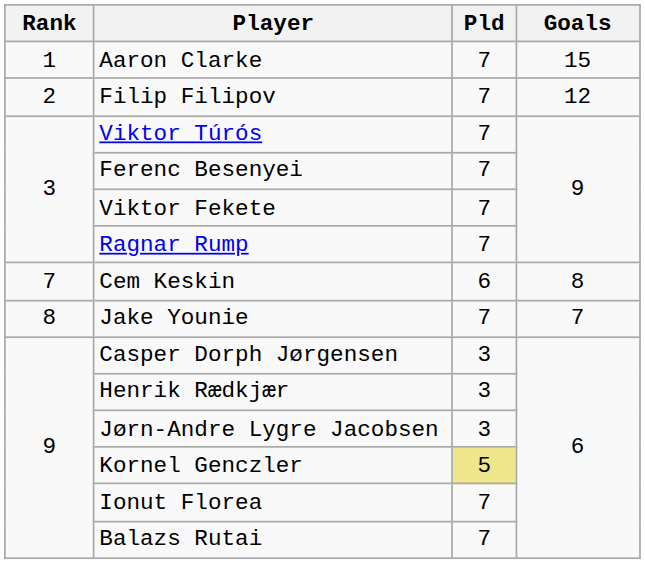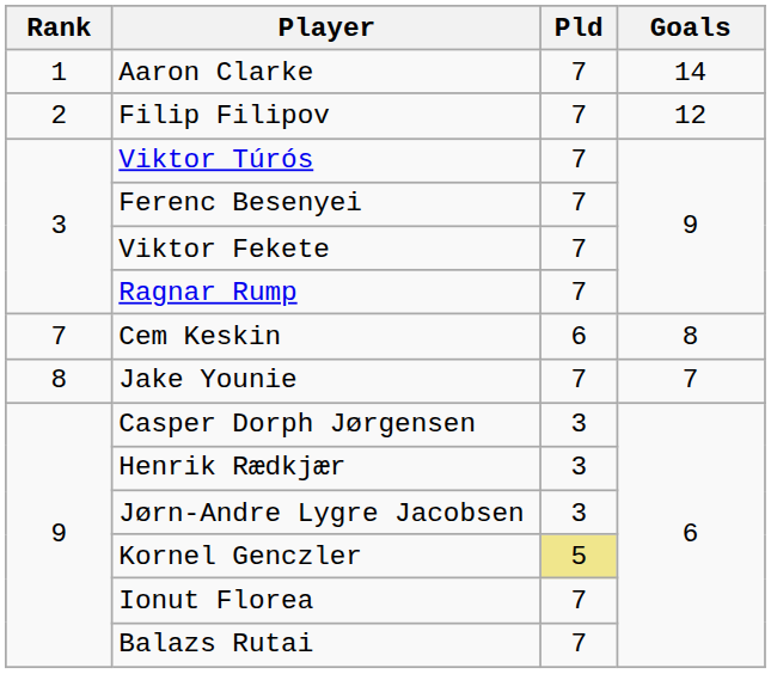Aaron Clarke | Goals: 15 -> 14
